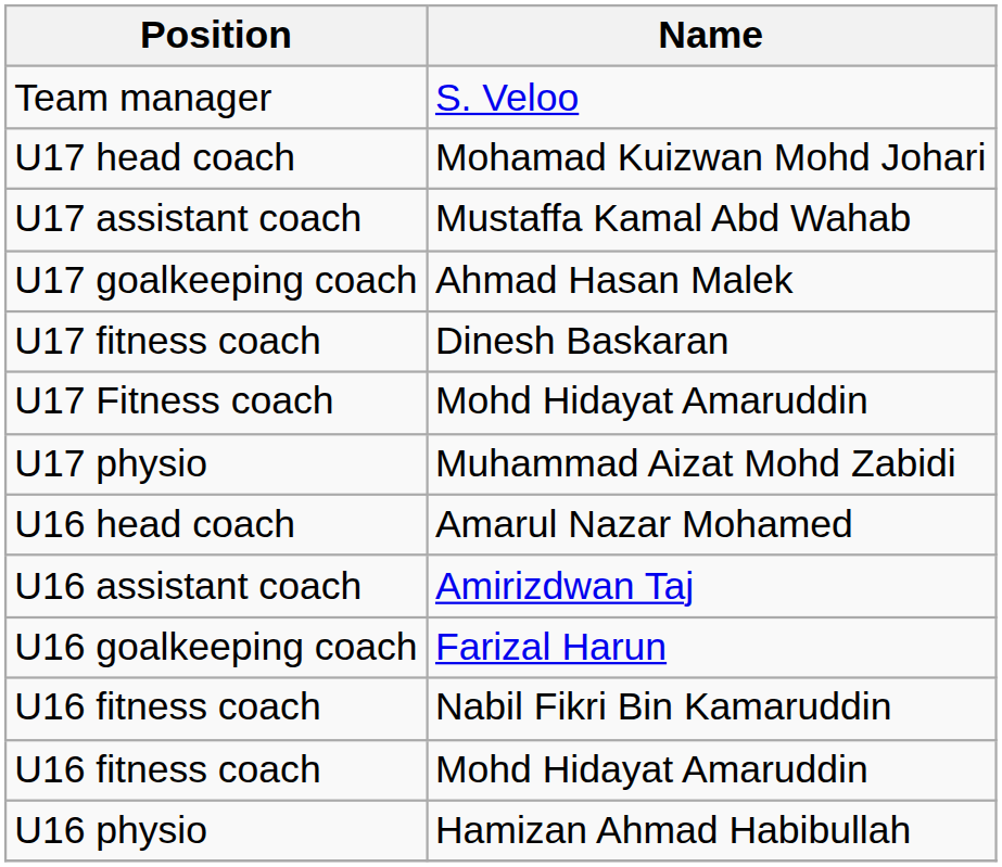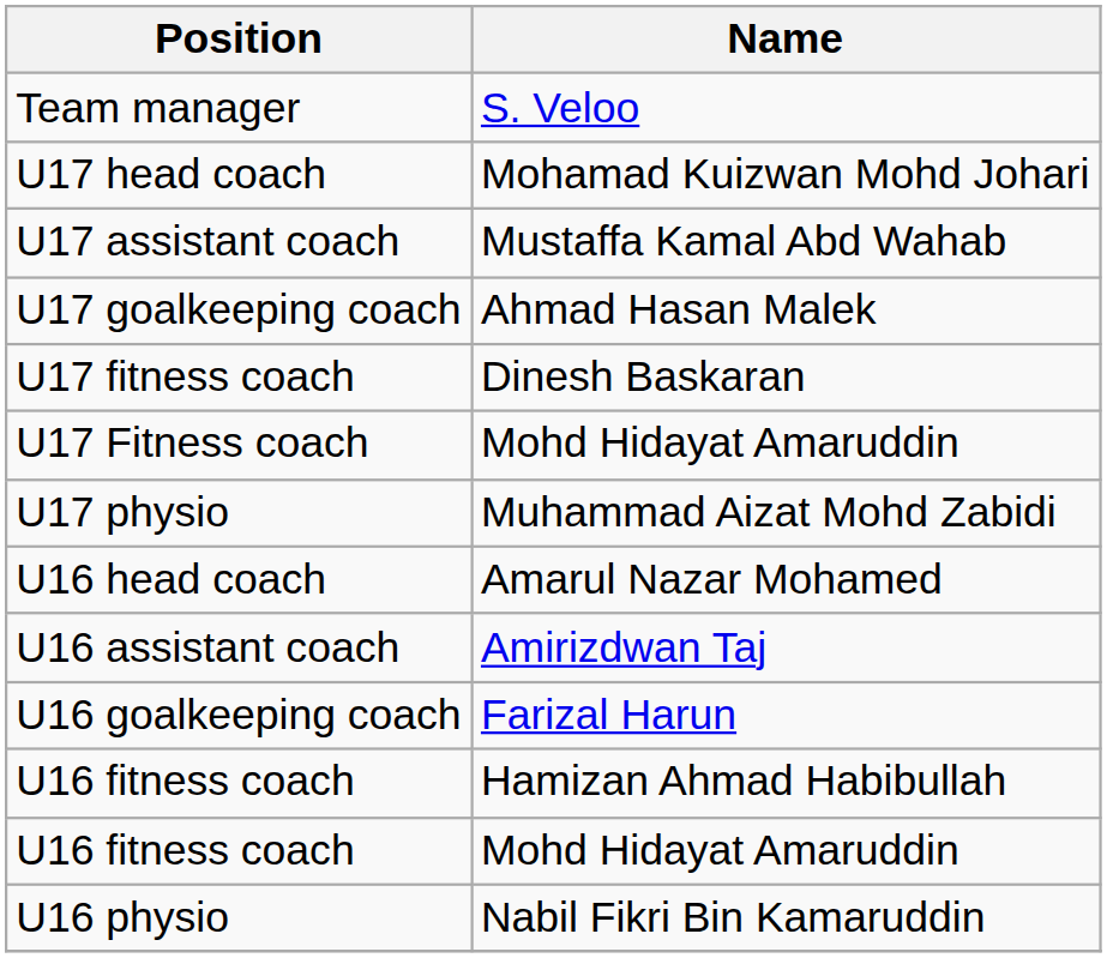row 12 | Name: Nabil Fikri Bin Kamaruddin -> Hamizan Ahmad Habibullah
row 14 | Name: Hamizan Ahmad Habibullah -> Nabil Fikri Bin Kamaruddin
